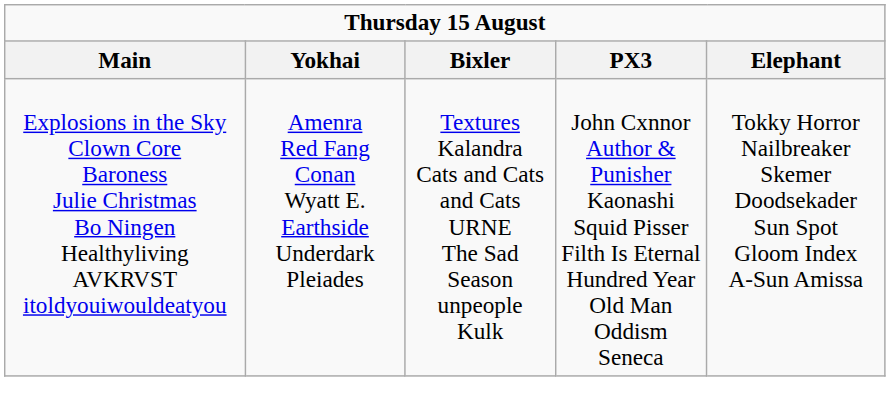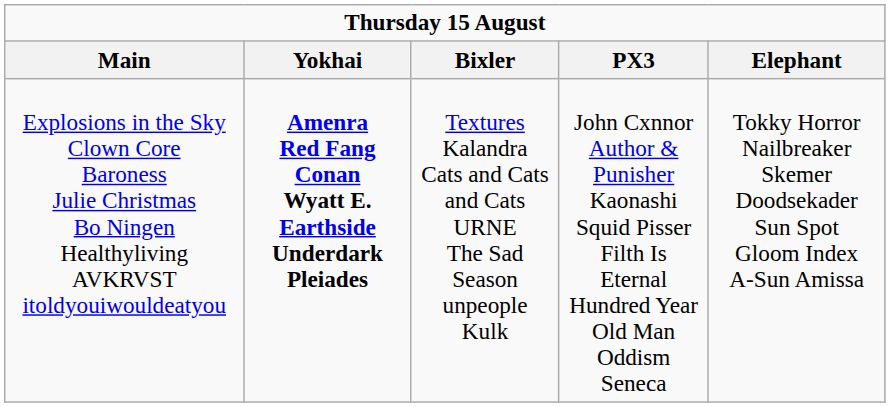row 3 | Yokhai: normal -> bold
